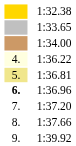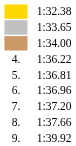1:36.22 | column 1: lightyellow background -> no background
1:36.81 | column 1: khaki background -> no background
1:36.96 | column 1: bold -> normal
